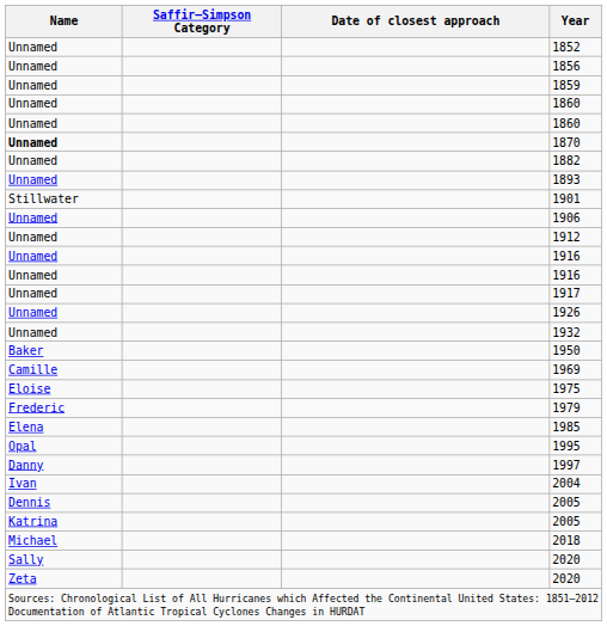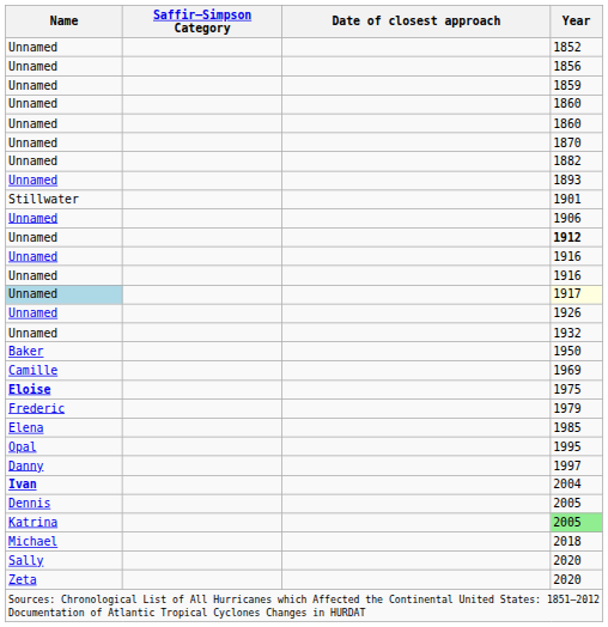1870 | Name: bold -> normal
1912 | Year: normal -> bold
1917 | Name: no background -> lightblue background
1917 | Year: no background -> lightyellow background
1975 | Name: normal -> bold
2004 | Name: normal -> bold
Katrina / 2005 | Year: no background -> lightgreen background
